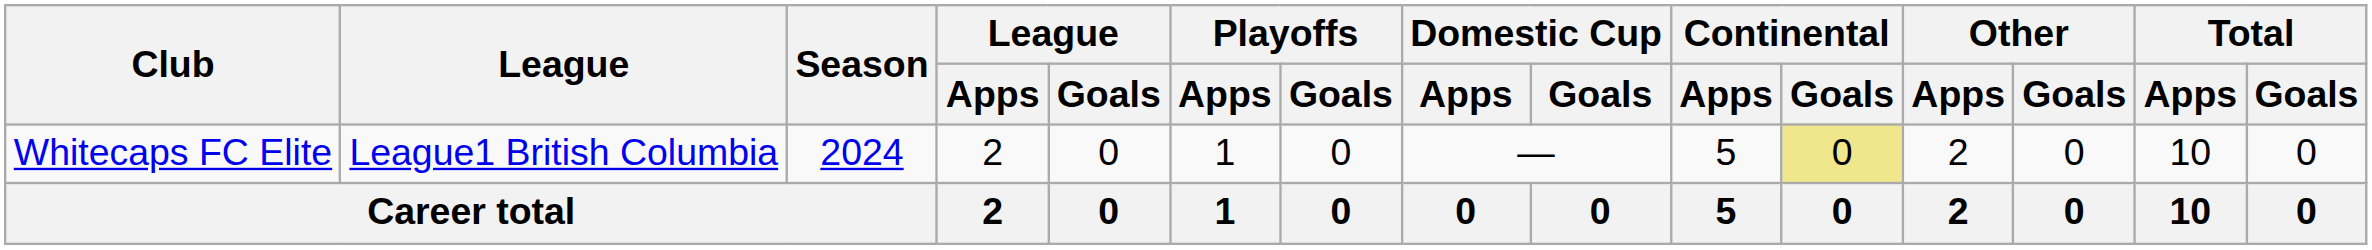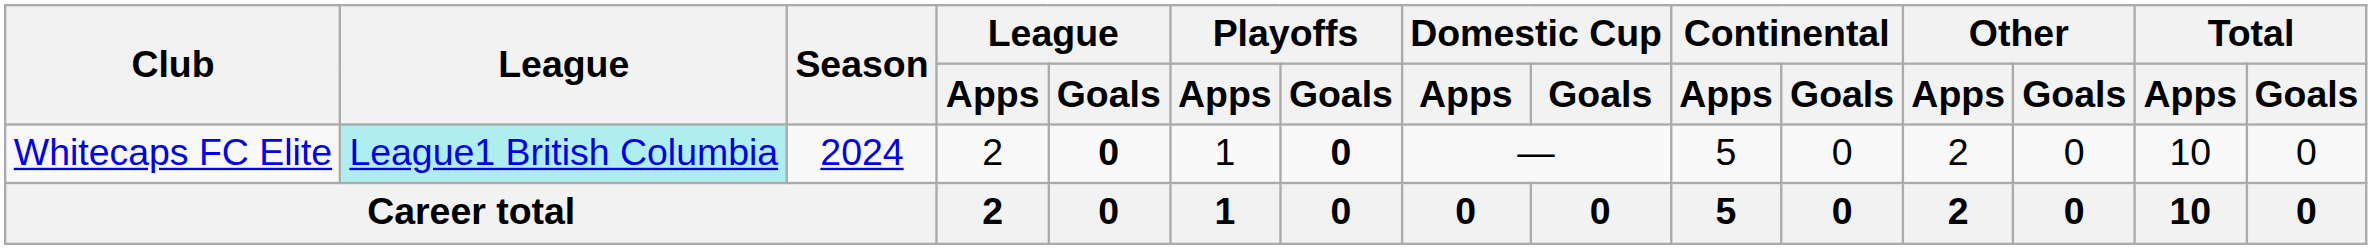Whitecaps FC Elite | League: no background -> paleturquoise background
Whitecaps FC Elite | League / Goals: normal -> bold
Whitecaps FC Elite | Playoffs / Goals: normal -> bold
Whitecaps FC Elite | Continental / Goals: khaki background -> no background
